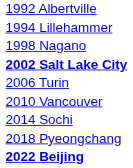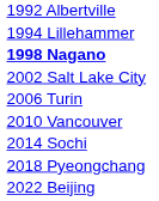1998 Nagano | column 1: normal -> bold
2002 Salt Lake City | column 1: bold -> normal
2018 Pyeongchang | column 1: lightyellow background -> no background
2022 Beijing | column 1: bold -> normal
